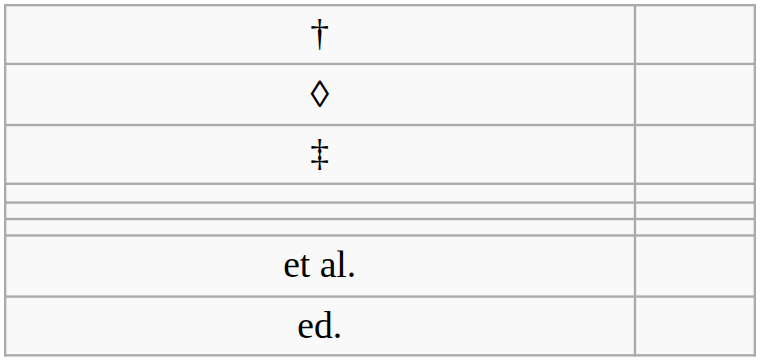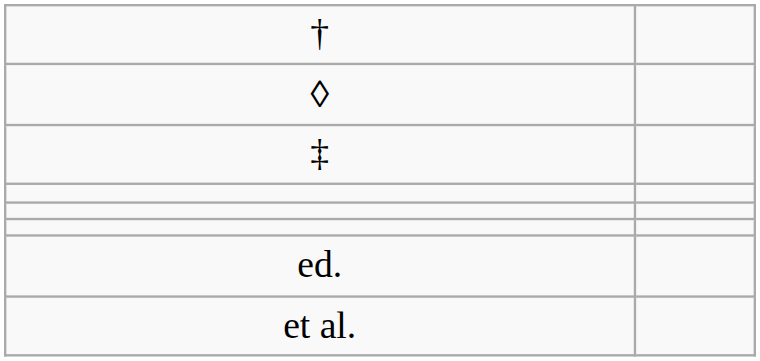row 7 | column 1: et al. -> ed.
row 8 | column 1: ed. -> et al.
